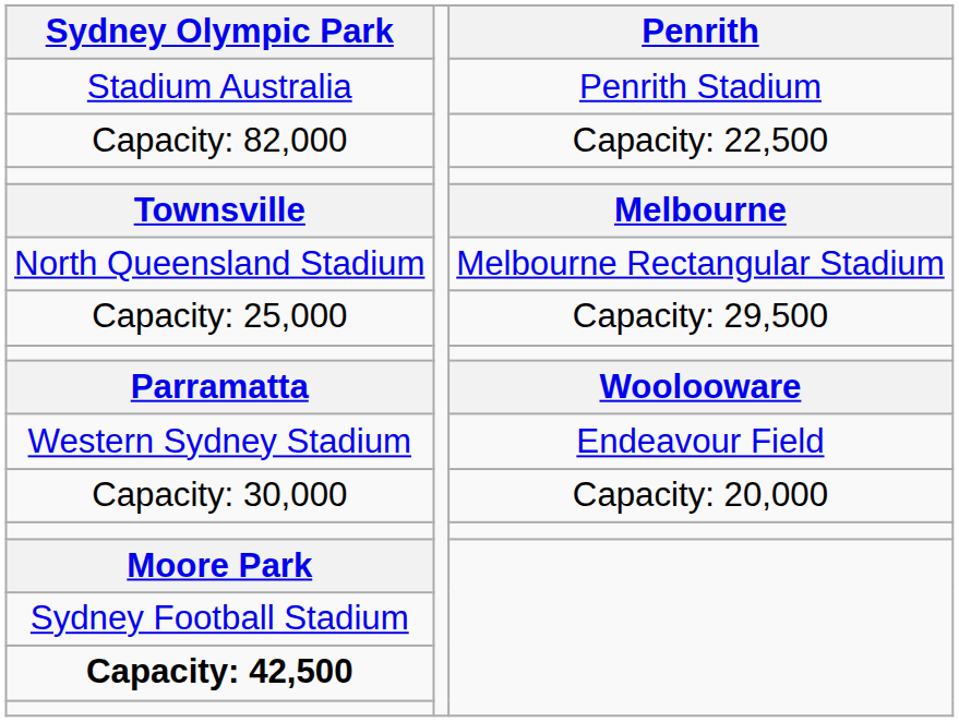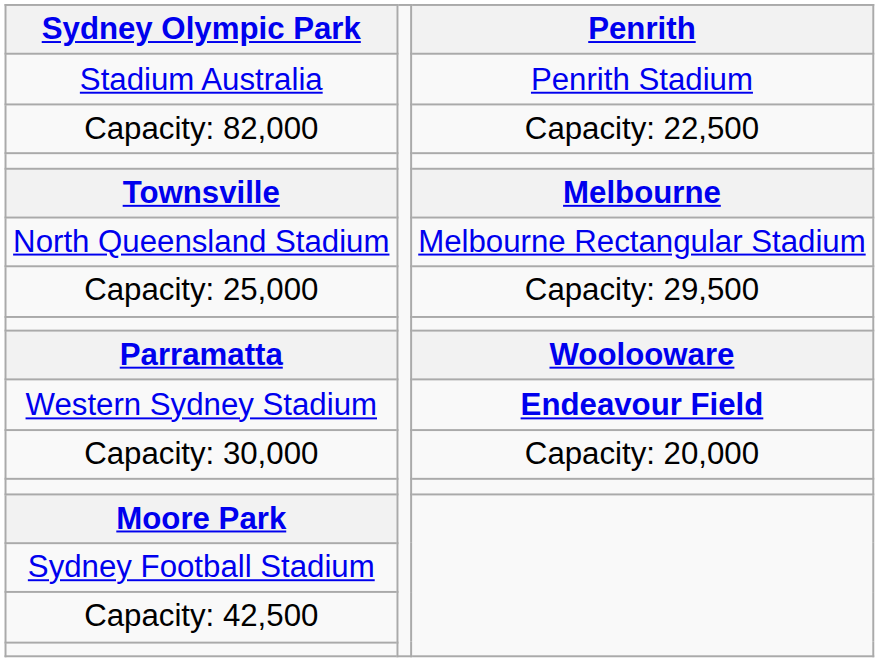Western Sydney Stadium | Penrith: normal -> bold
Capacity: 42,500 | Sydney Olympic Park: bold -> normal
